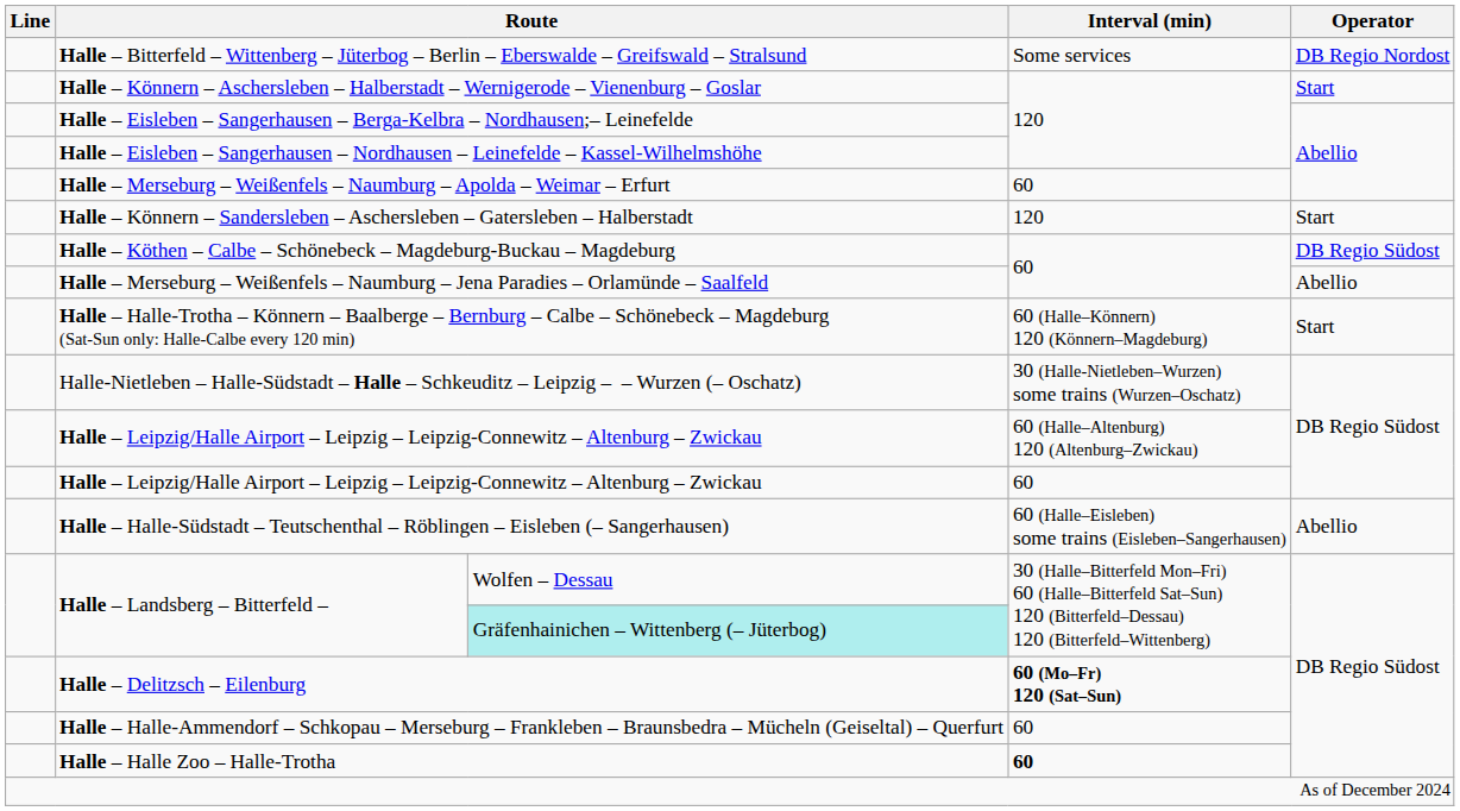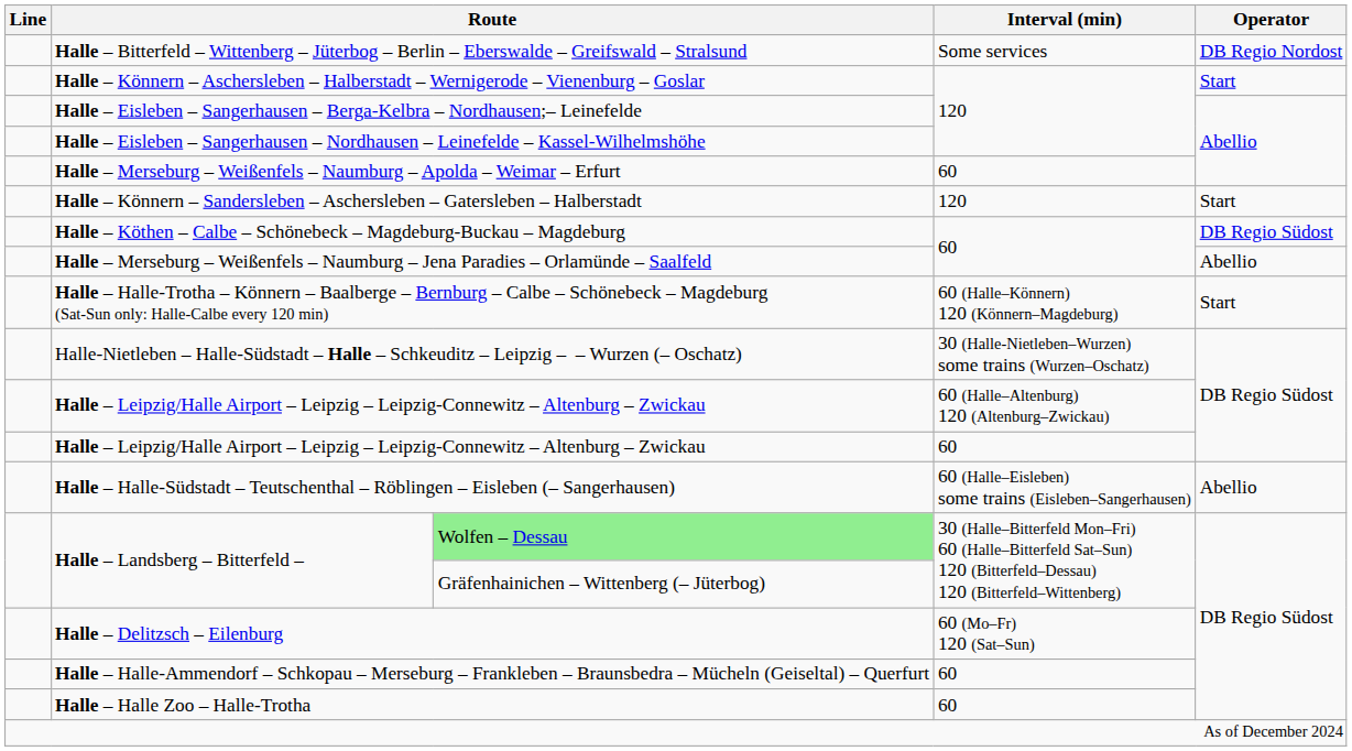Wolfen – Dessau | column 3: no background -> lightgreen background
Gräfenhainichen – Wittenberg (– Jüterbog) | column 3: paleturquoise background -> no background
Halle – Delitzsch – Eilenburg | Interval (min): bold -> normal
Halle – Halle Zoo – Halle-Trotha | Interval (min): bold -> normal
